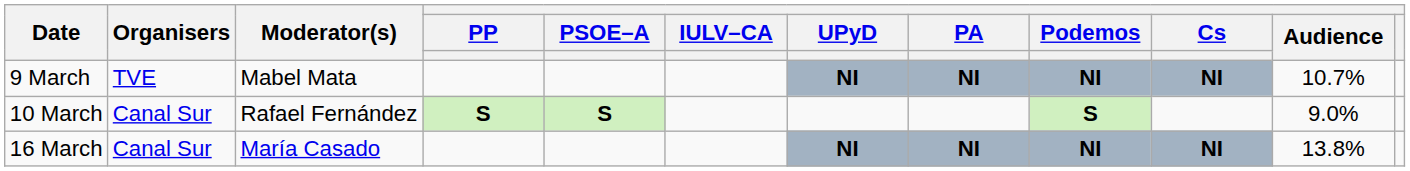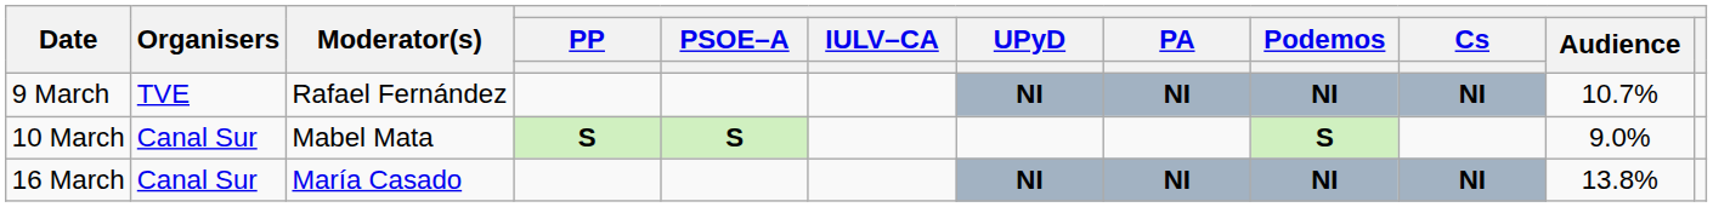9 March | Moderator(s): Mabel Mata -> Rafael Fernández
10 March | Moderator(s): Rafael Fernández -> Mabel Mata
